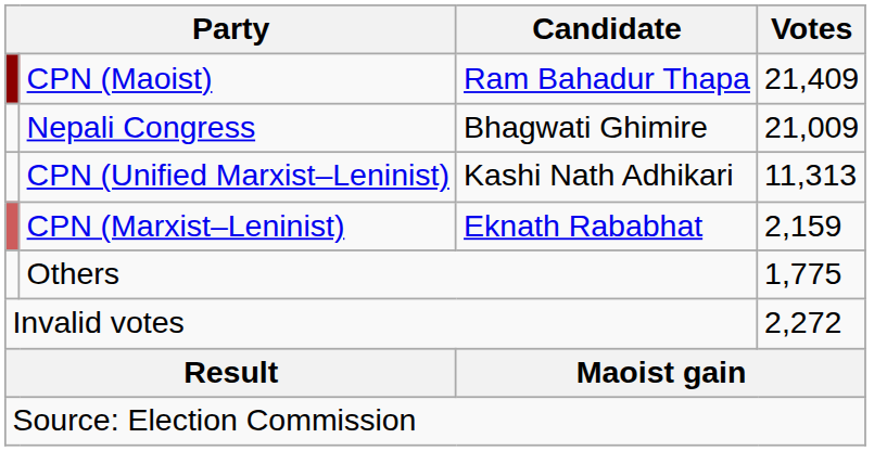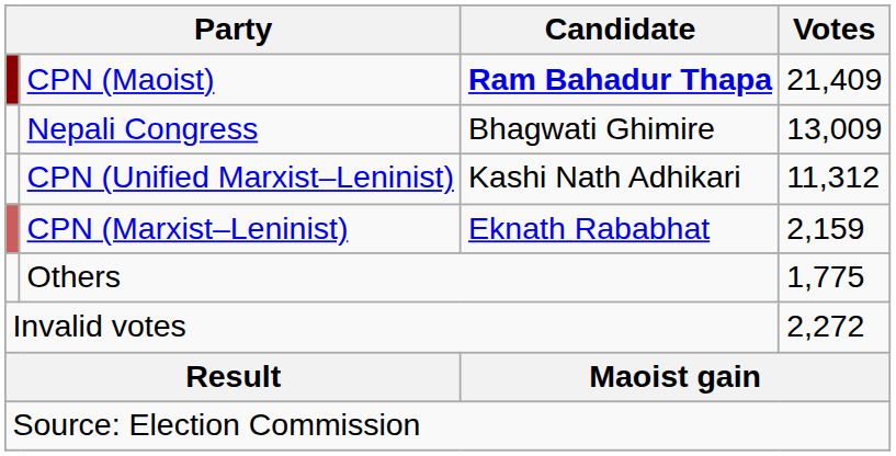CPN (Maoist) | Candidate: normal -> bold
Nepali Congress | Votes: 21,009 -> 13,009
CPN (Unified Marxist–Leninist) | Votes: 11,313 -> 11,312
